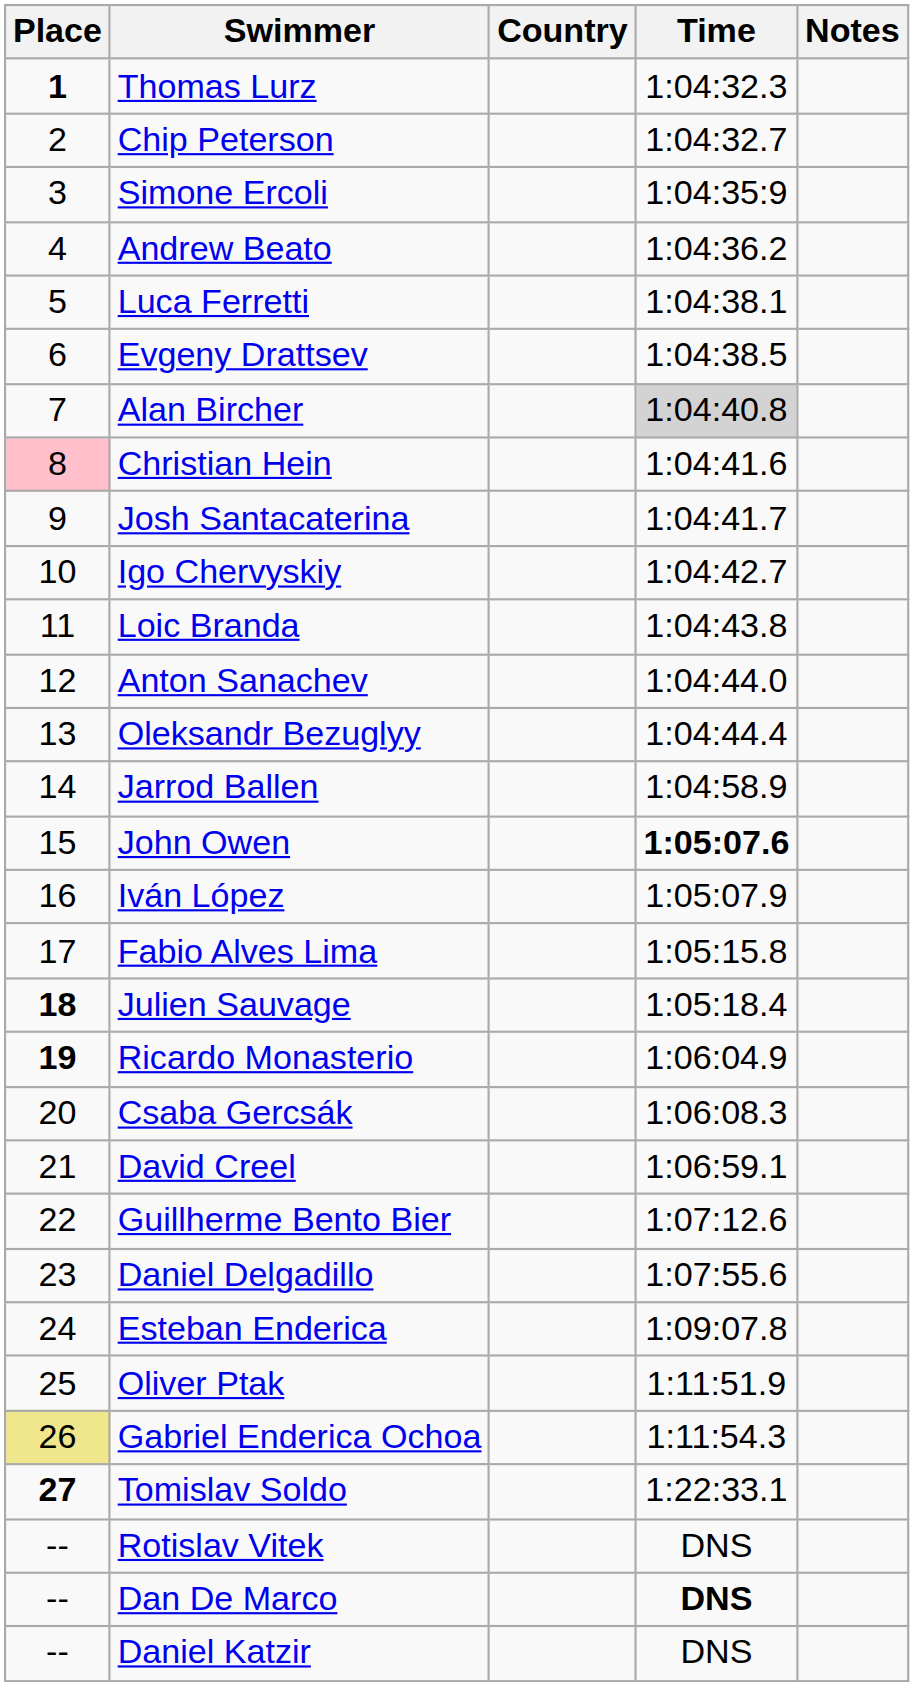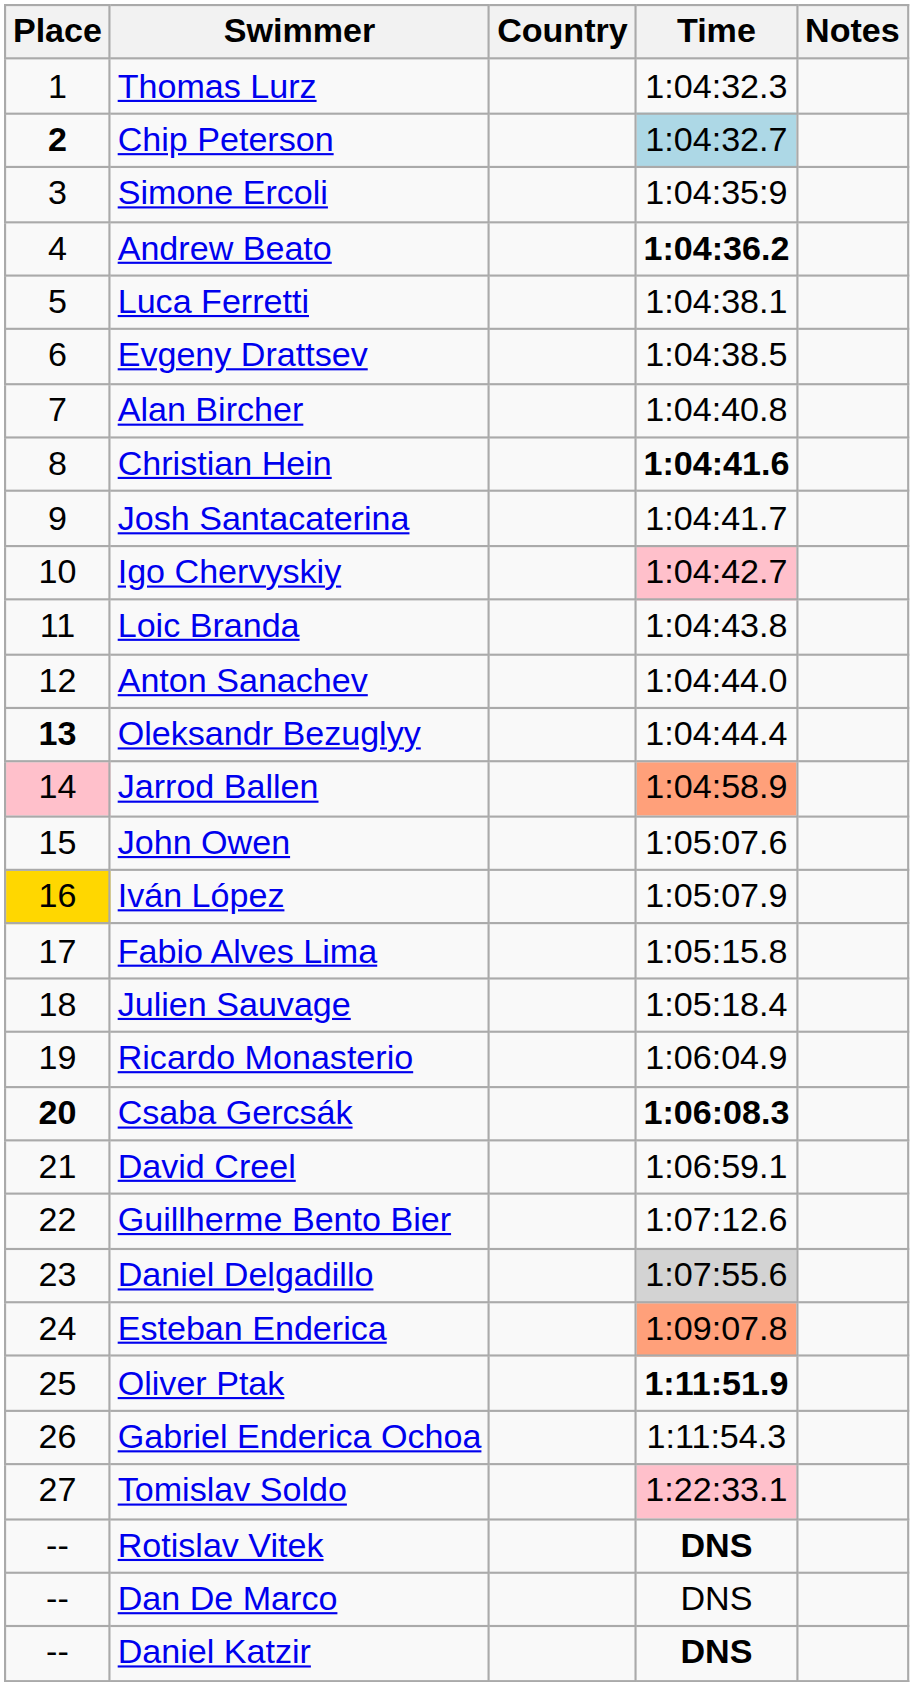Thomas Lurz | Place: bold -> normal
Chip Peterson | Place: normal -> bold
Chip Peterson | Time: no background -> lightblue background
Andrew Beato | Time: normal -> bold
Alan Bircher | Time: lightgrey background -> no background
Christian Hein | Place: pink background -> no background
Christian Hein | Time: normal -> bold
Igo Chervyskiy | Time: no background -> pink background
Oleksandr Bezuglyy | Place: normal -> bold
Jarrod Ballen | Place: no background -> pink background
Jarrod Ballen | Time: no background -> lightsalmon background
John Owen | Time: bold -> normal
Iván López | Place: no background -> gold background
Julien Sauvage | Place: bold -> normal
Ricardo Monasterio | Place: bold -> normal
Csaba Gercsák | Place: normal -> bold
Csaba Gercsák | Time: normal -> bold
Daniel Delgadillo | Time: no background -> lightgrey background
Esteban Enderica | Time: no background -> lightsalmon background
Oliver Ptak | Time: normal -> bold
Gabriel Enderica Ochoa | Place: khaki background -> no background
Tomislav Soldo | Place: bold -> normal
Tomislav Soldo | Time: no background -> pink background
Rotislav Vitek | Time: normal -> bold
Dan De Marco | Time: bold -> normal
Daniel Katzir | Time: normal -> bold
